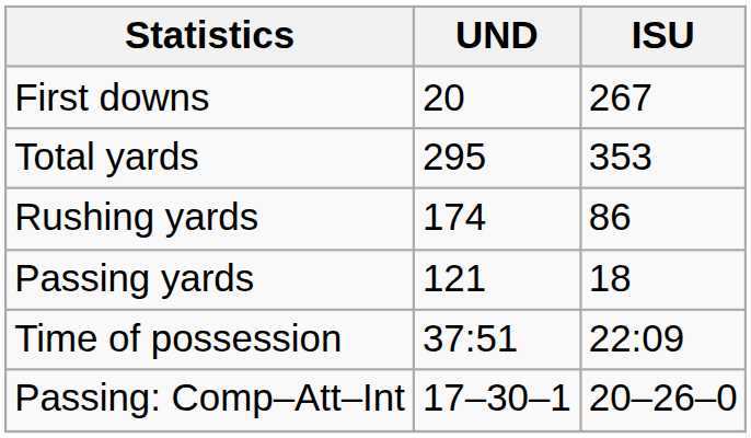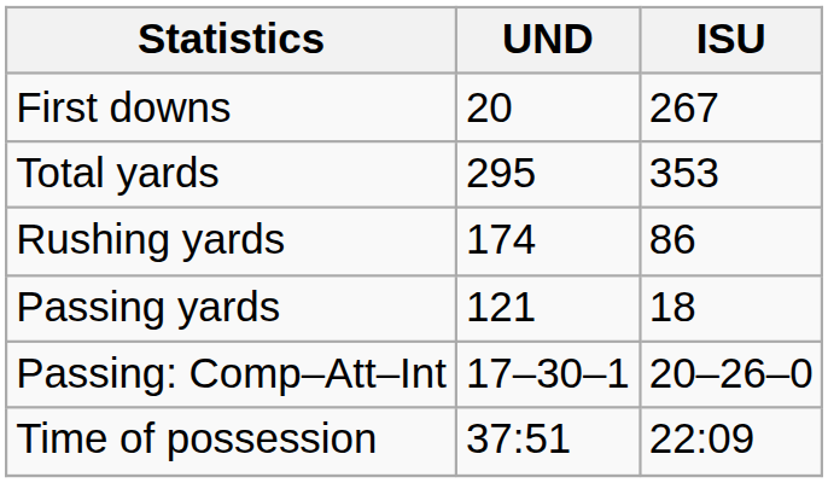rows swapped: Passing: Comp–Att–Int <-> Time of possession
